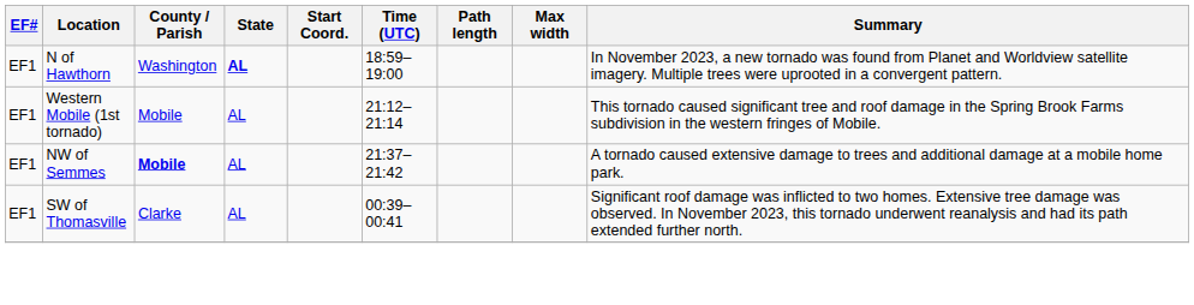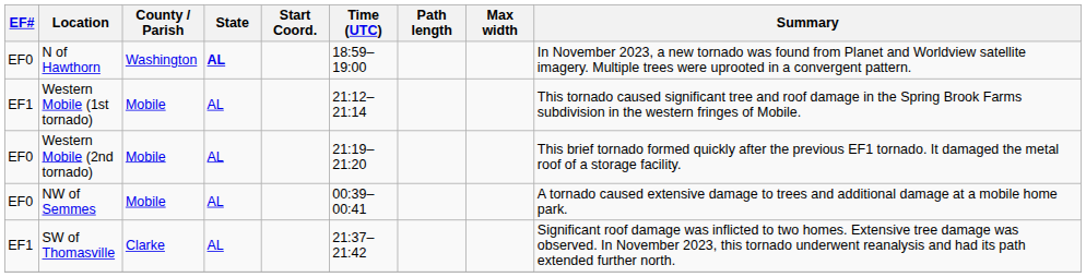N of Hawthorn | EF#: EF1 -> EF0
+ row: EF0 | Western Mobile (2nd tornado) | Mobile | AL | 21:19–21:20 | This brief tornado formed quickly after the previous EF1 tornado. It damaged the metal roof of a storage facility.
NW of Semmes | EF#: EF1 -> EF0
NW of Semmes | County / Parish: bold -> normal
NW of Semmes | Time (UTC): 21:37–21:42 -> 00:39–00:41
SW of Thomasville | Time (UTC): 00:39–00:41 -> 21:37–21:42
